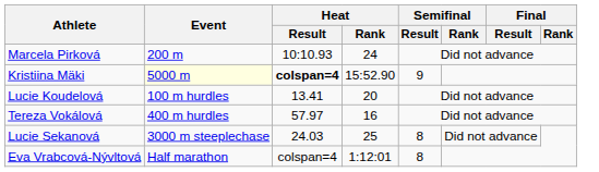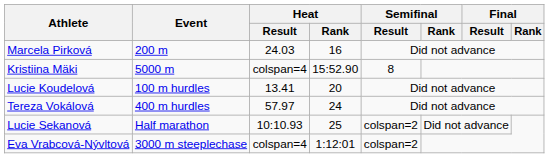Marcela Pirková | Heat / Result: 10:10.93 -> 24.03
Marcela Pirková | Heat / Rank: 24 -> 16
Kristiina Mäki | Event: lightyellow background -> no background
Kristiina Mäki | Heat / Result: bold -> normal
Kristiina Mäki | Semifinal / Result: 9 -> 8
Tereza Vokálová | Heat / Rank: 16 -> 24
Lucie Sekanová | Event: 3000 m steeplechase -> Half marathon
Lucie Sekanová | Heat / Result: 24.03 -> 10:10.93
Lucie Sekanová | Semifinal / Result: 8 -> colspan=2
Eva Vrabcová-Nývltová | Event: Half marathon -> 3000 m steeplechase
Eva Vrabcová-Nývltová | Semifinal / Result: 8 -> colspan=2
